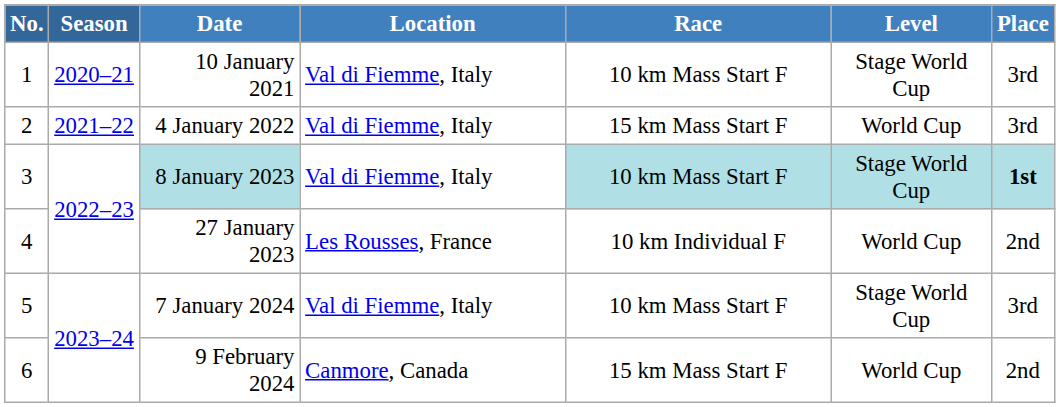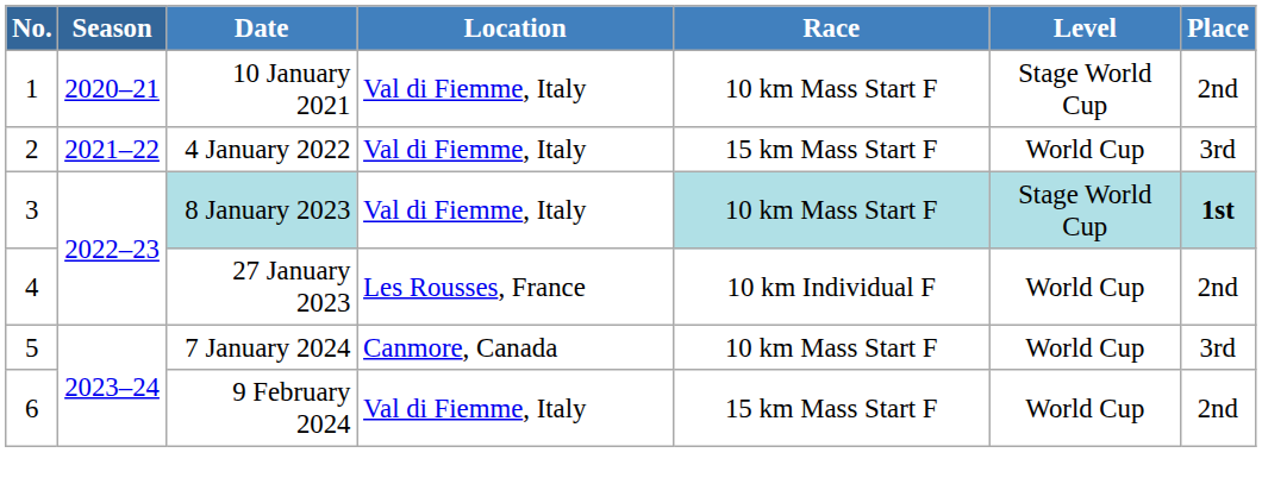10 January 2021 | Place: 3rd -> 2nd
7 January 2024 | Location: Val di Fiemme, Italy -> Canmore, Canada
7 January 2024 | Level: Stage World Cup -> World Cup
9 February 2024 | Location: Canmore, Canada -> Val di Fiemme, Italy
